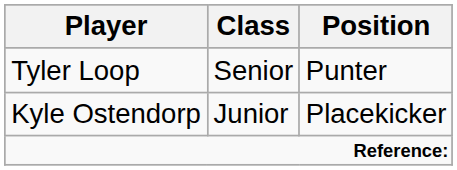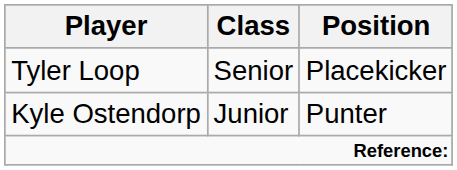Tyler Loop | Position: Punter -> Placekicker
Kyle Ostendorp | Position: Placekicker -> Punter
